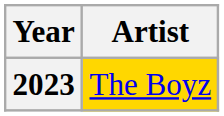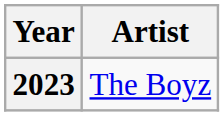2023 | Artist: gold background -> no background
